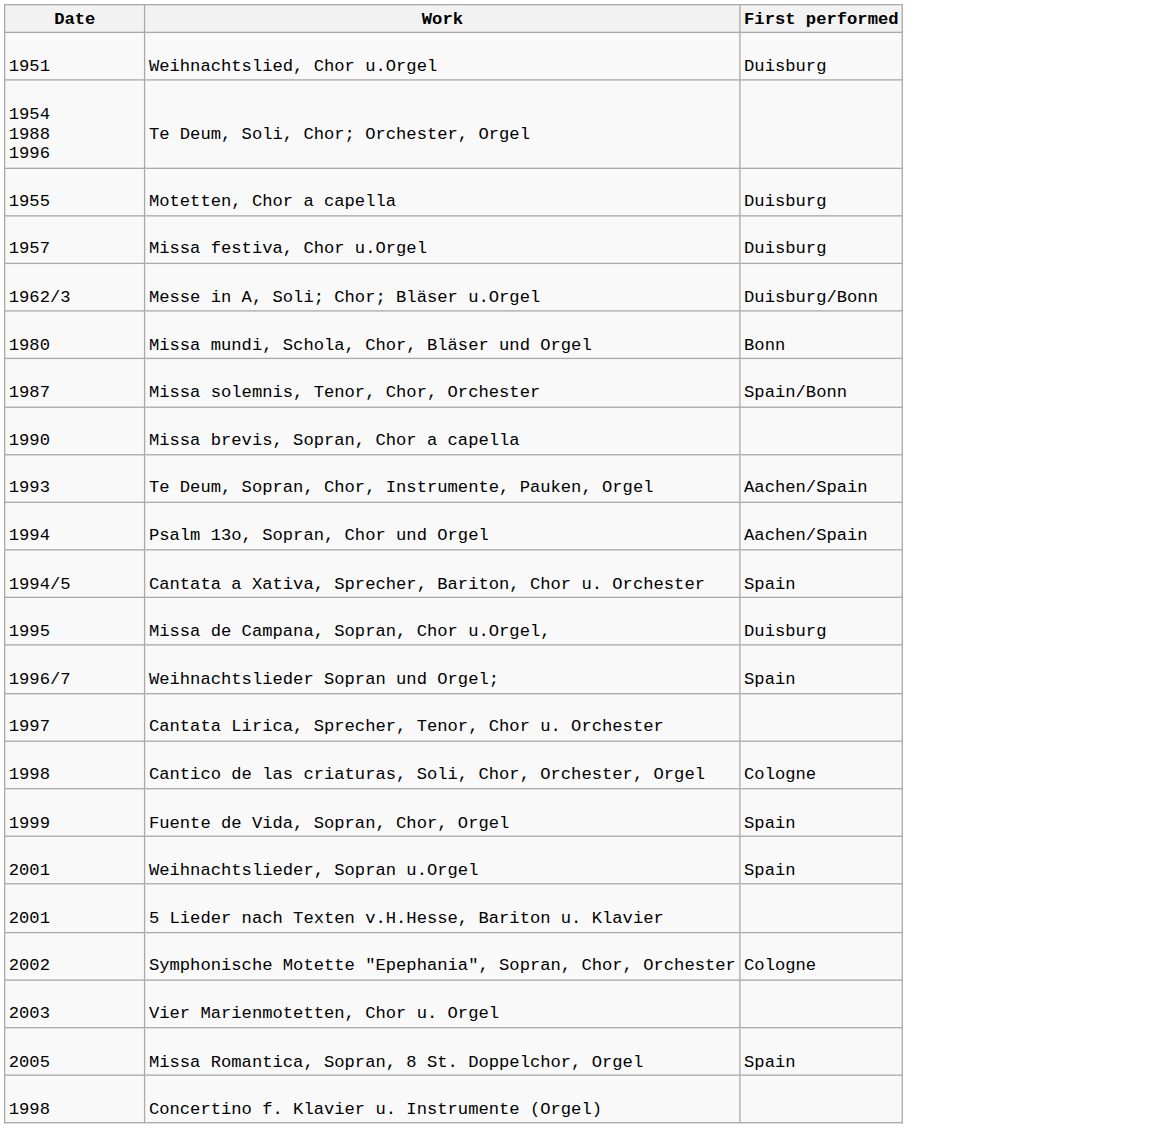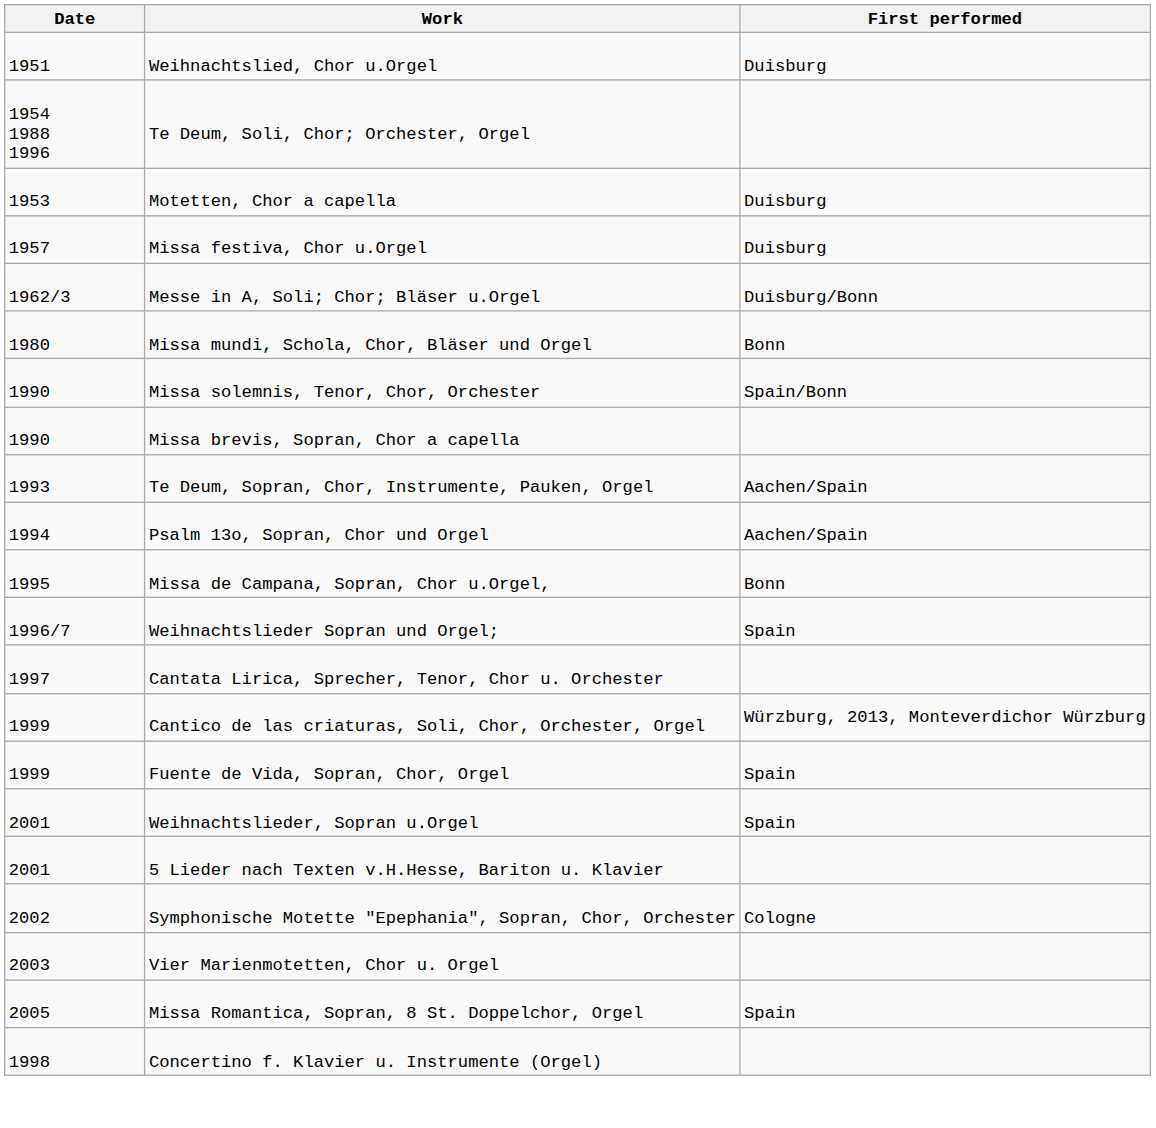Motetten, Chor a capella | Date: 1955 -> 1953
Missa solemnis, Tenor, Chor, Orchester | Date: 1987 -> 1990
- row: 1994/5 | Cantata a Xativa, Sprecher, Bariton, Chor u. Orchester | Spain
Missa de Campana, Sopran, Chor u.Orgel, | First performed: Duisburg -> Bonn
Cantico de las criaturas, Soli, Chor, Orchester, Orgel | Date: 1998 -> 1999
Cantico de las criaturas, Soli, Chor, Orchester, Orgel | First performed: Cologne -> Würzburg, 2013, Monteverdichor Würzburg
